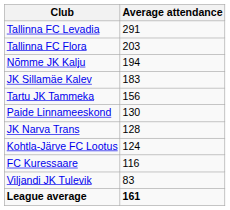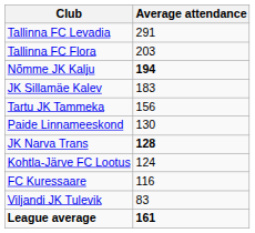Nõmme JK Kalju | Average attendance: normal -> bold
JK Narva Trans | Average attendance: normal -> bold
